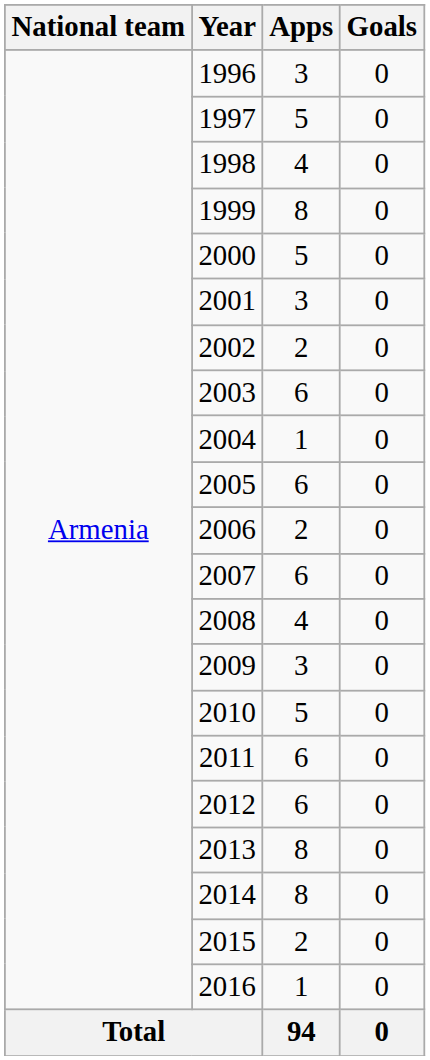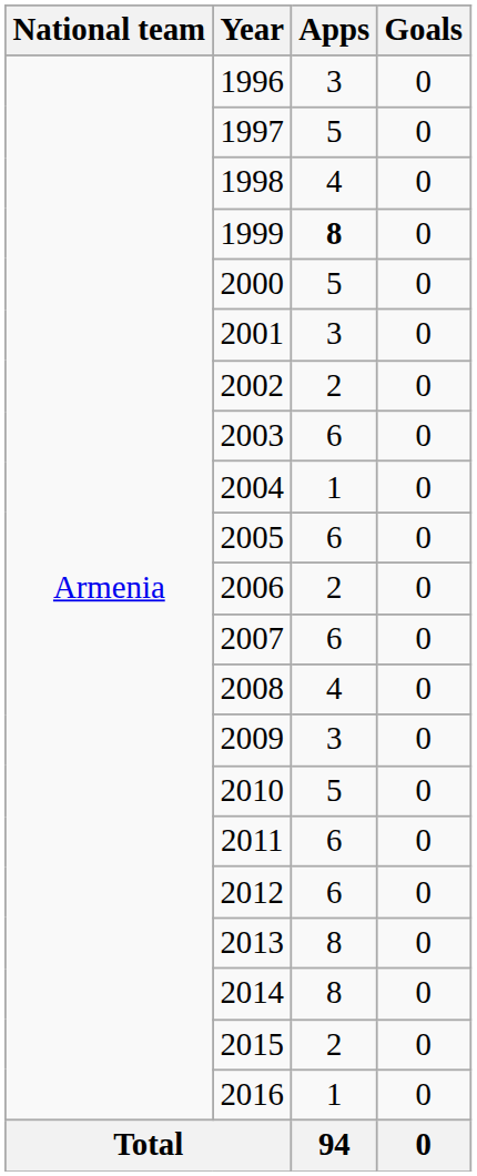1999 | Apps: normal -> bold
